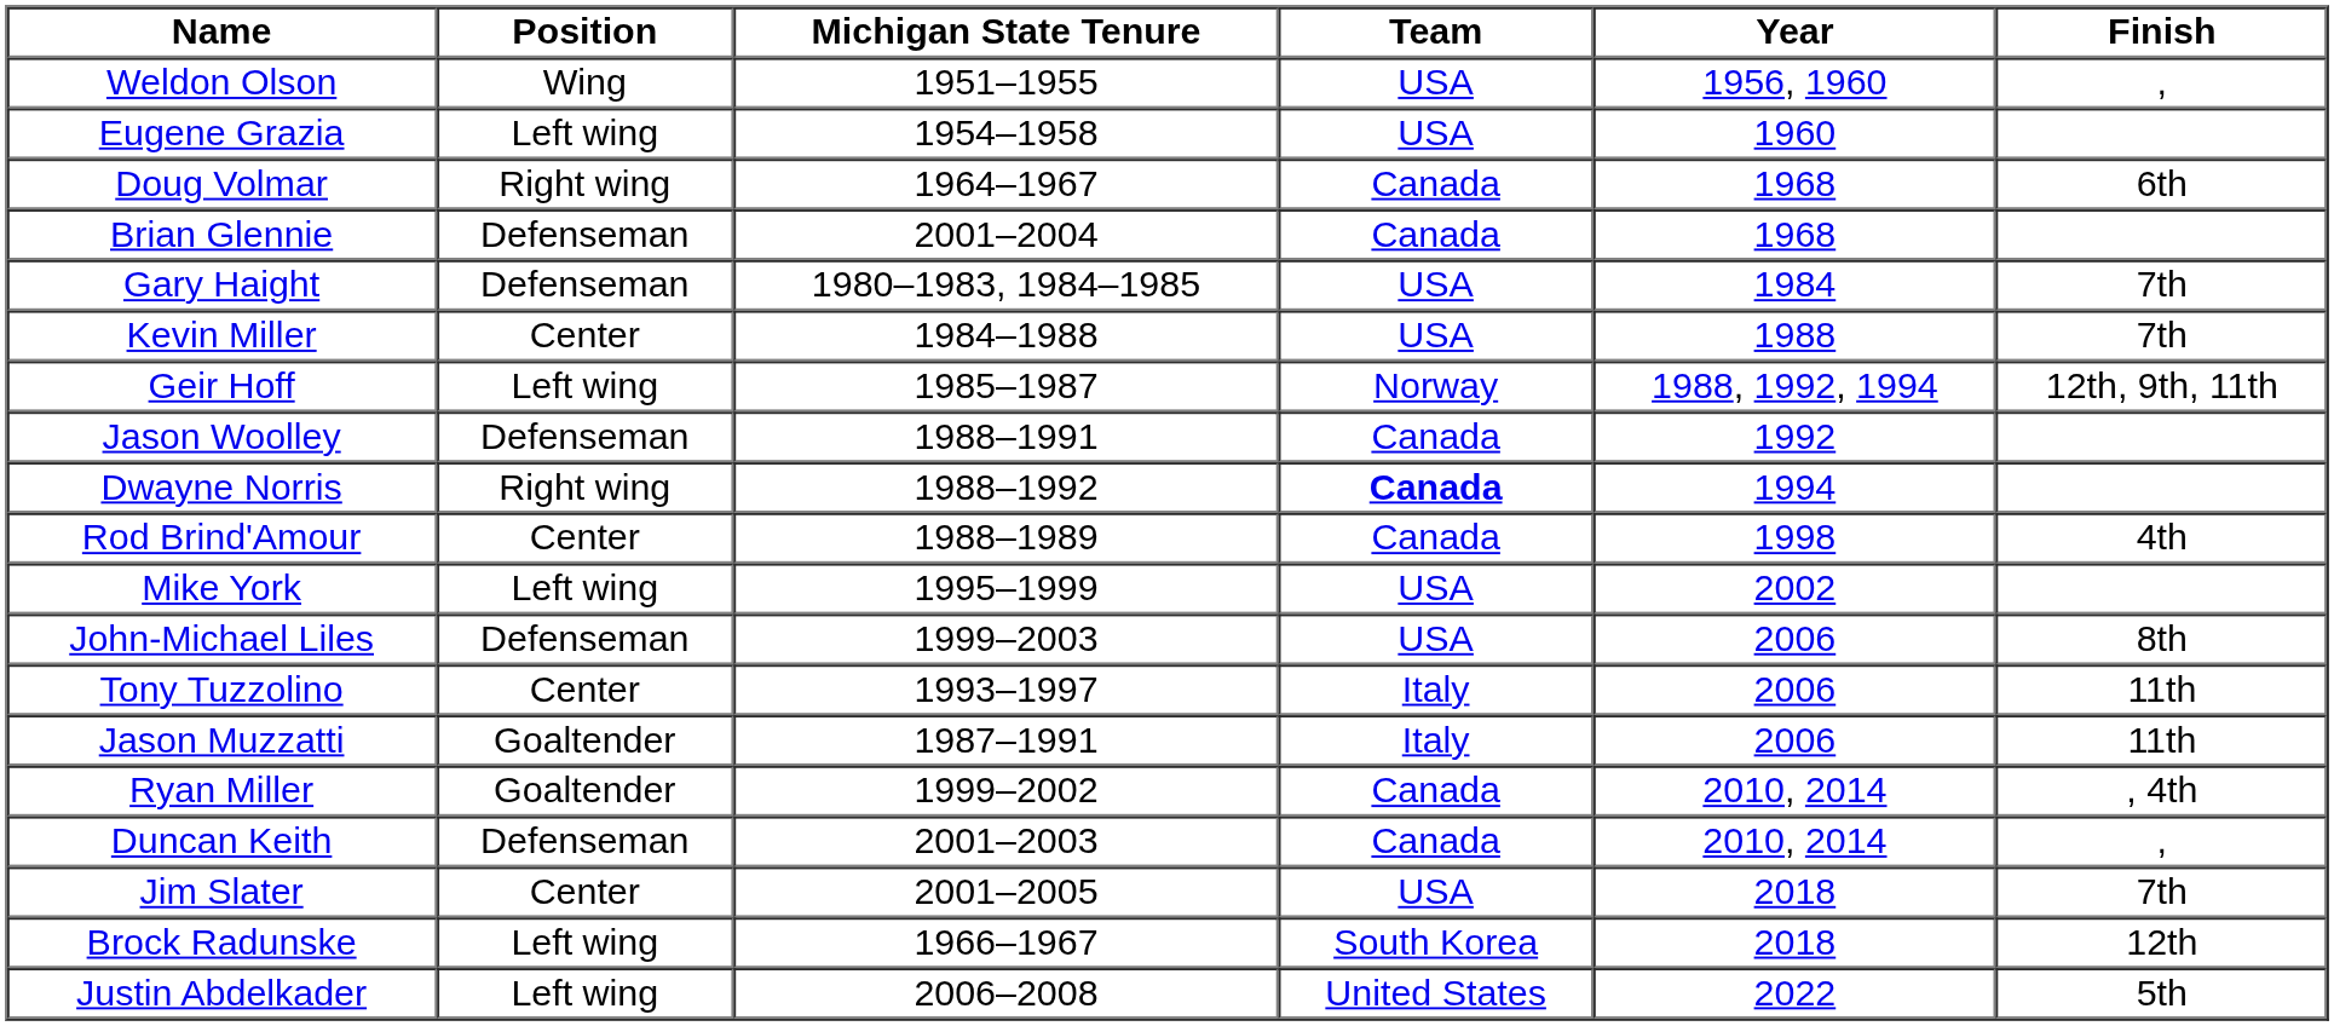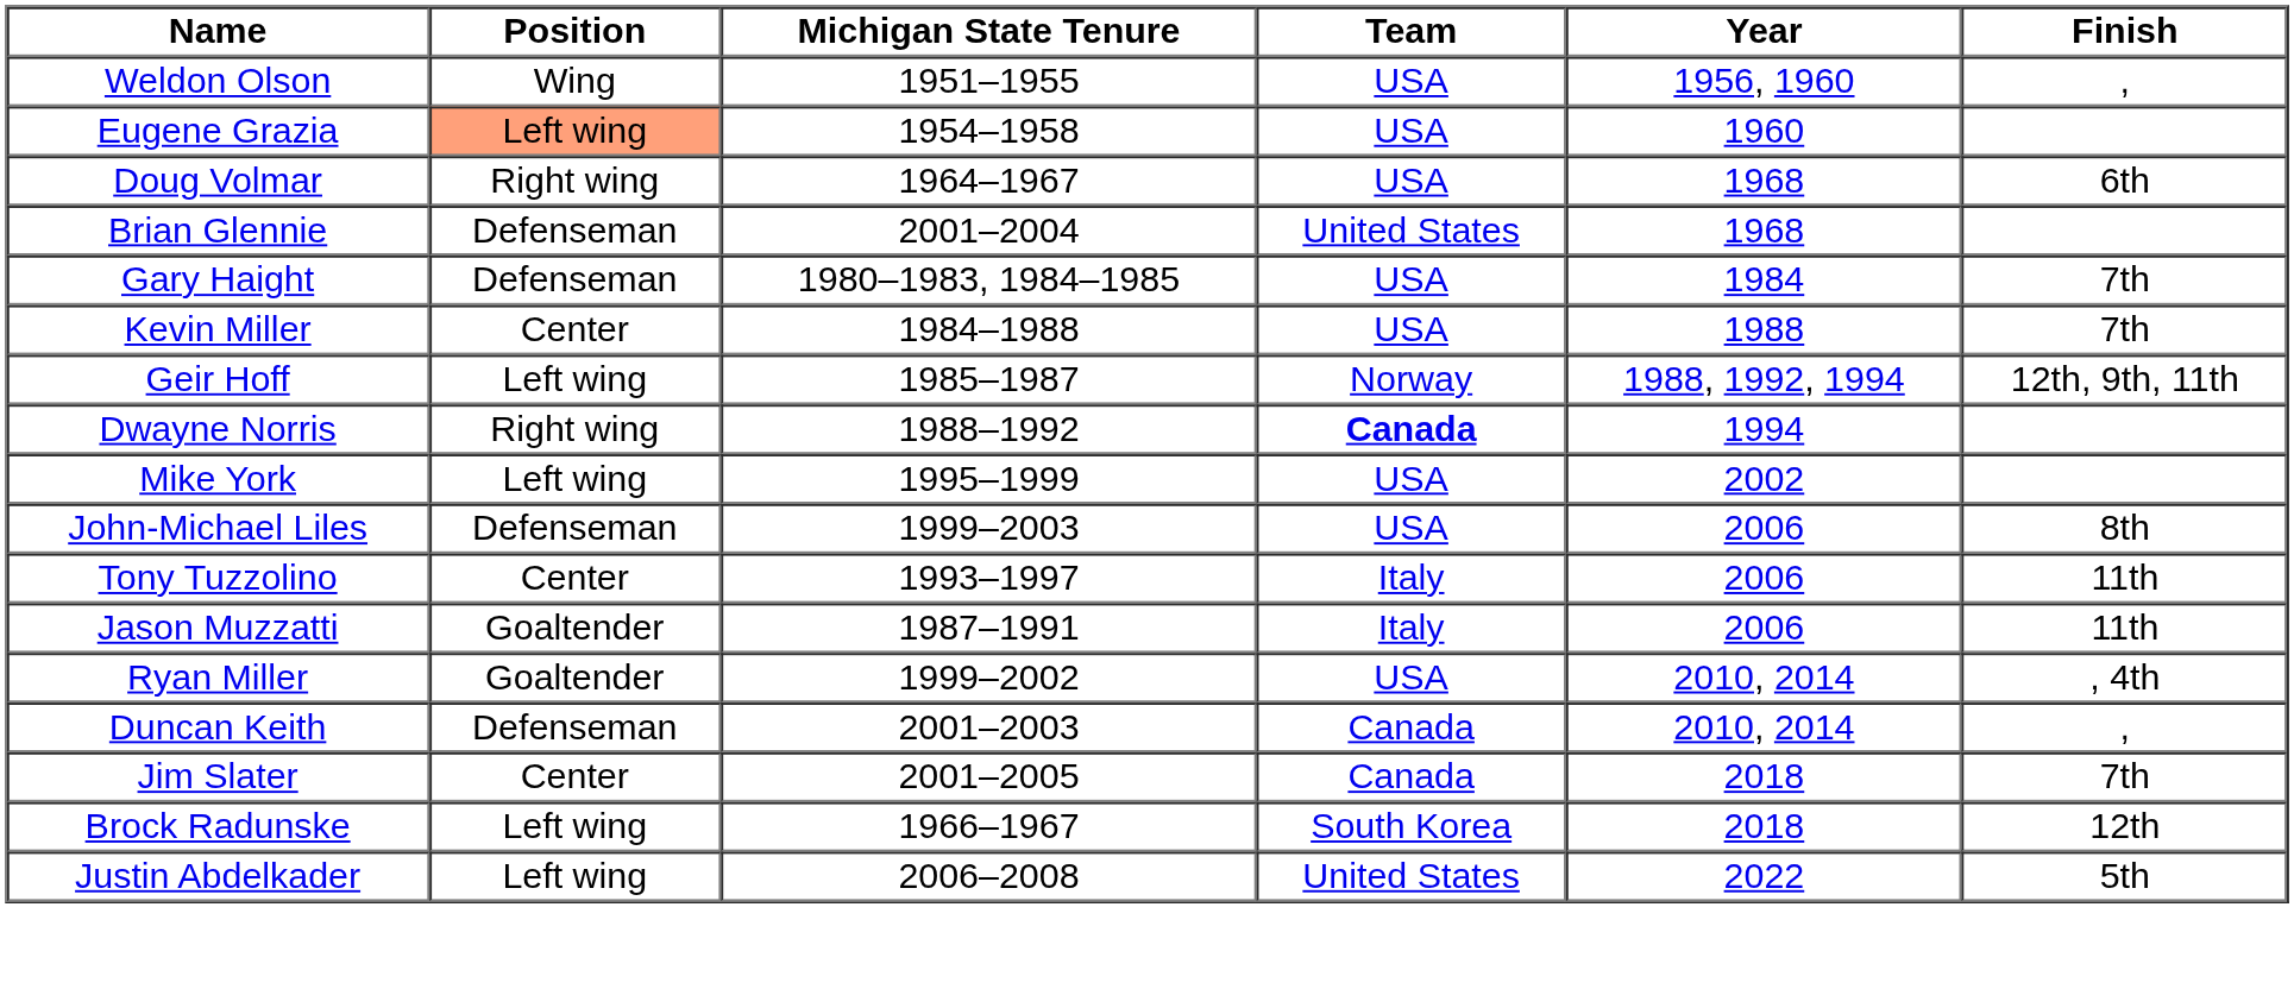Eugene Grazia | Position: no background -> lightsalmon background
Doug Volmar | Team: Canada -> USA
Brian Glennie | Team: Canada -> United States
- row: Jason Woolley | Defenseman | 1988–1991 | Canada | 1992
- row: Rod Brind'Amour | Center | 1988–1989 | Canada | 1998 | 4th
Ryan Miller | Team: Canada -> USA
Jim Slater | Team: USA -> Canada
